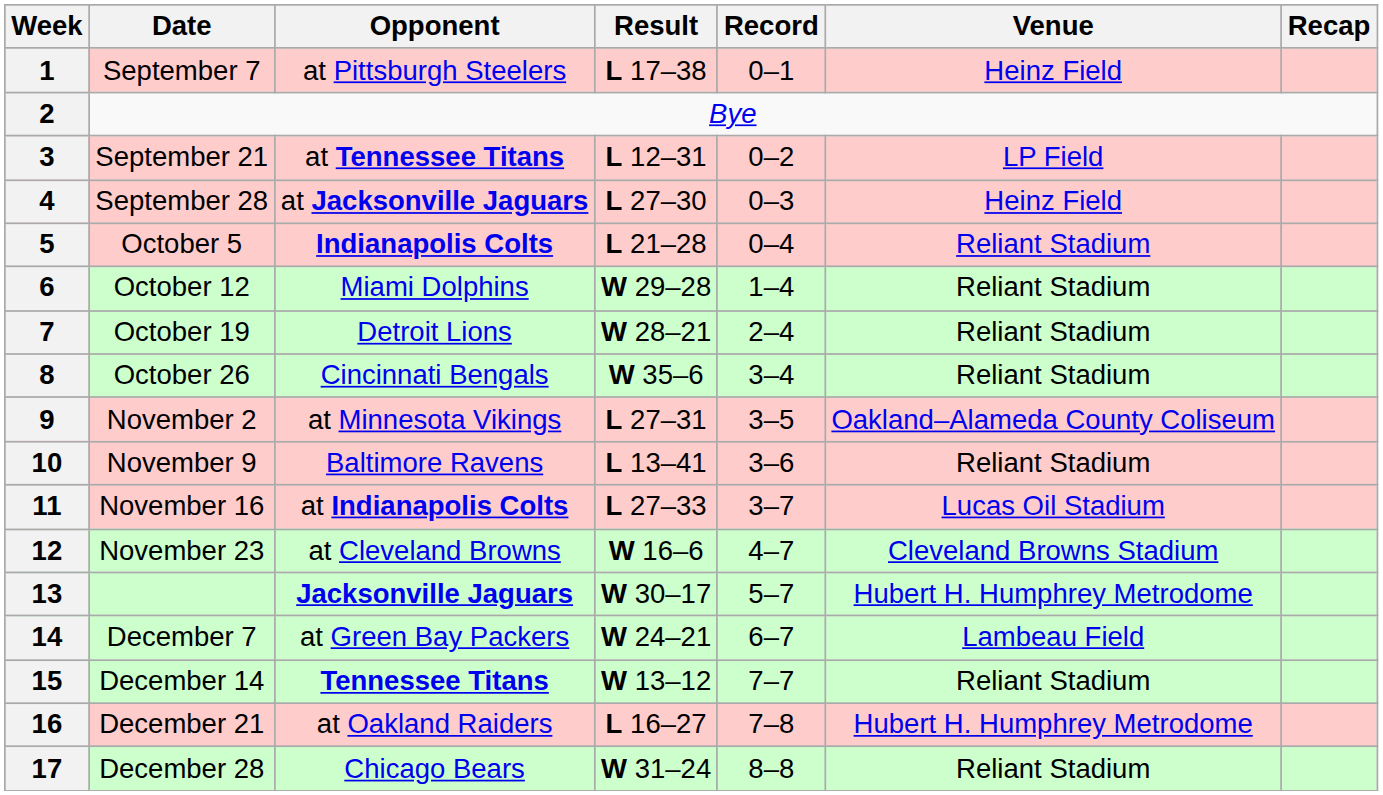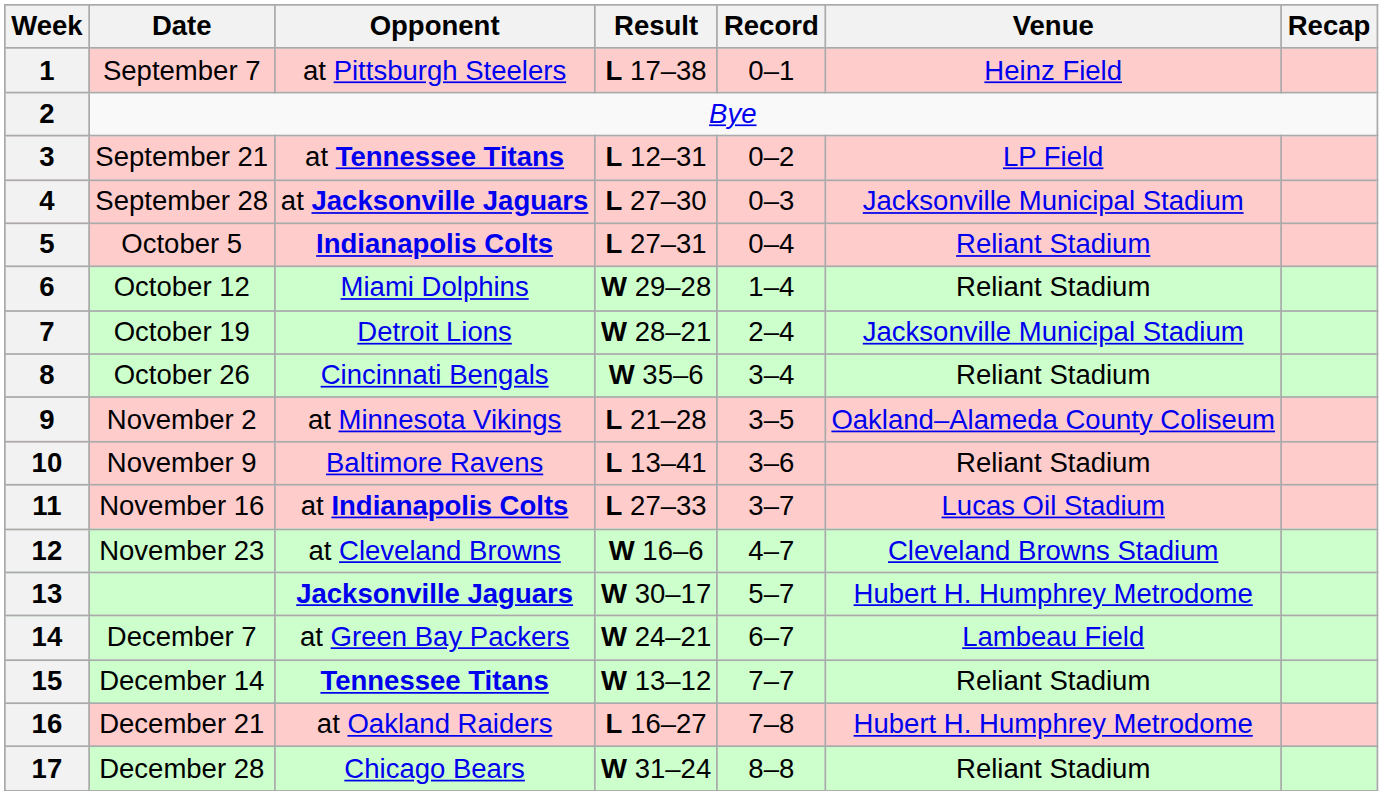4 | Venue: Heinz Field -> Jacksonville Municipal Stadium
5 | Result: L 21–28 -> L 27–31
7 | Venue: Reliant Stadium -> Jacksonville Municipal Stadium
9 | Result: L 27–31 -> L 21–28
